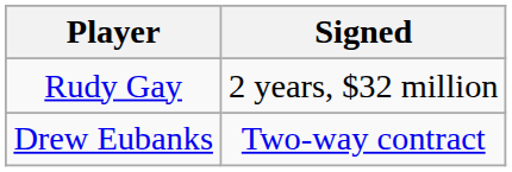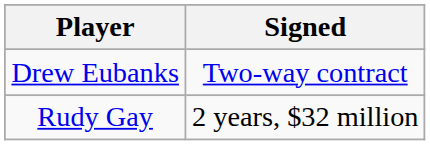rows swapped: Rudy Gay <-> Drew Eubanks
